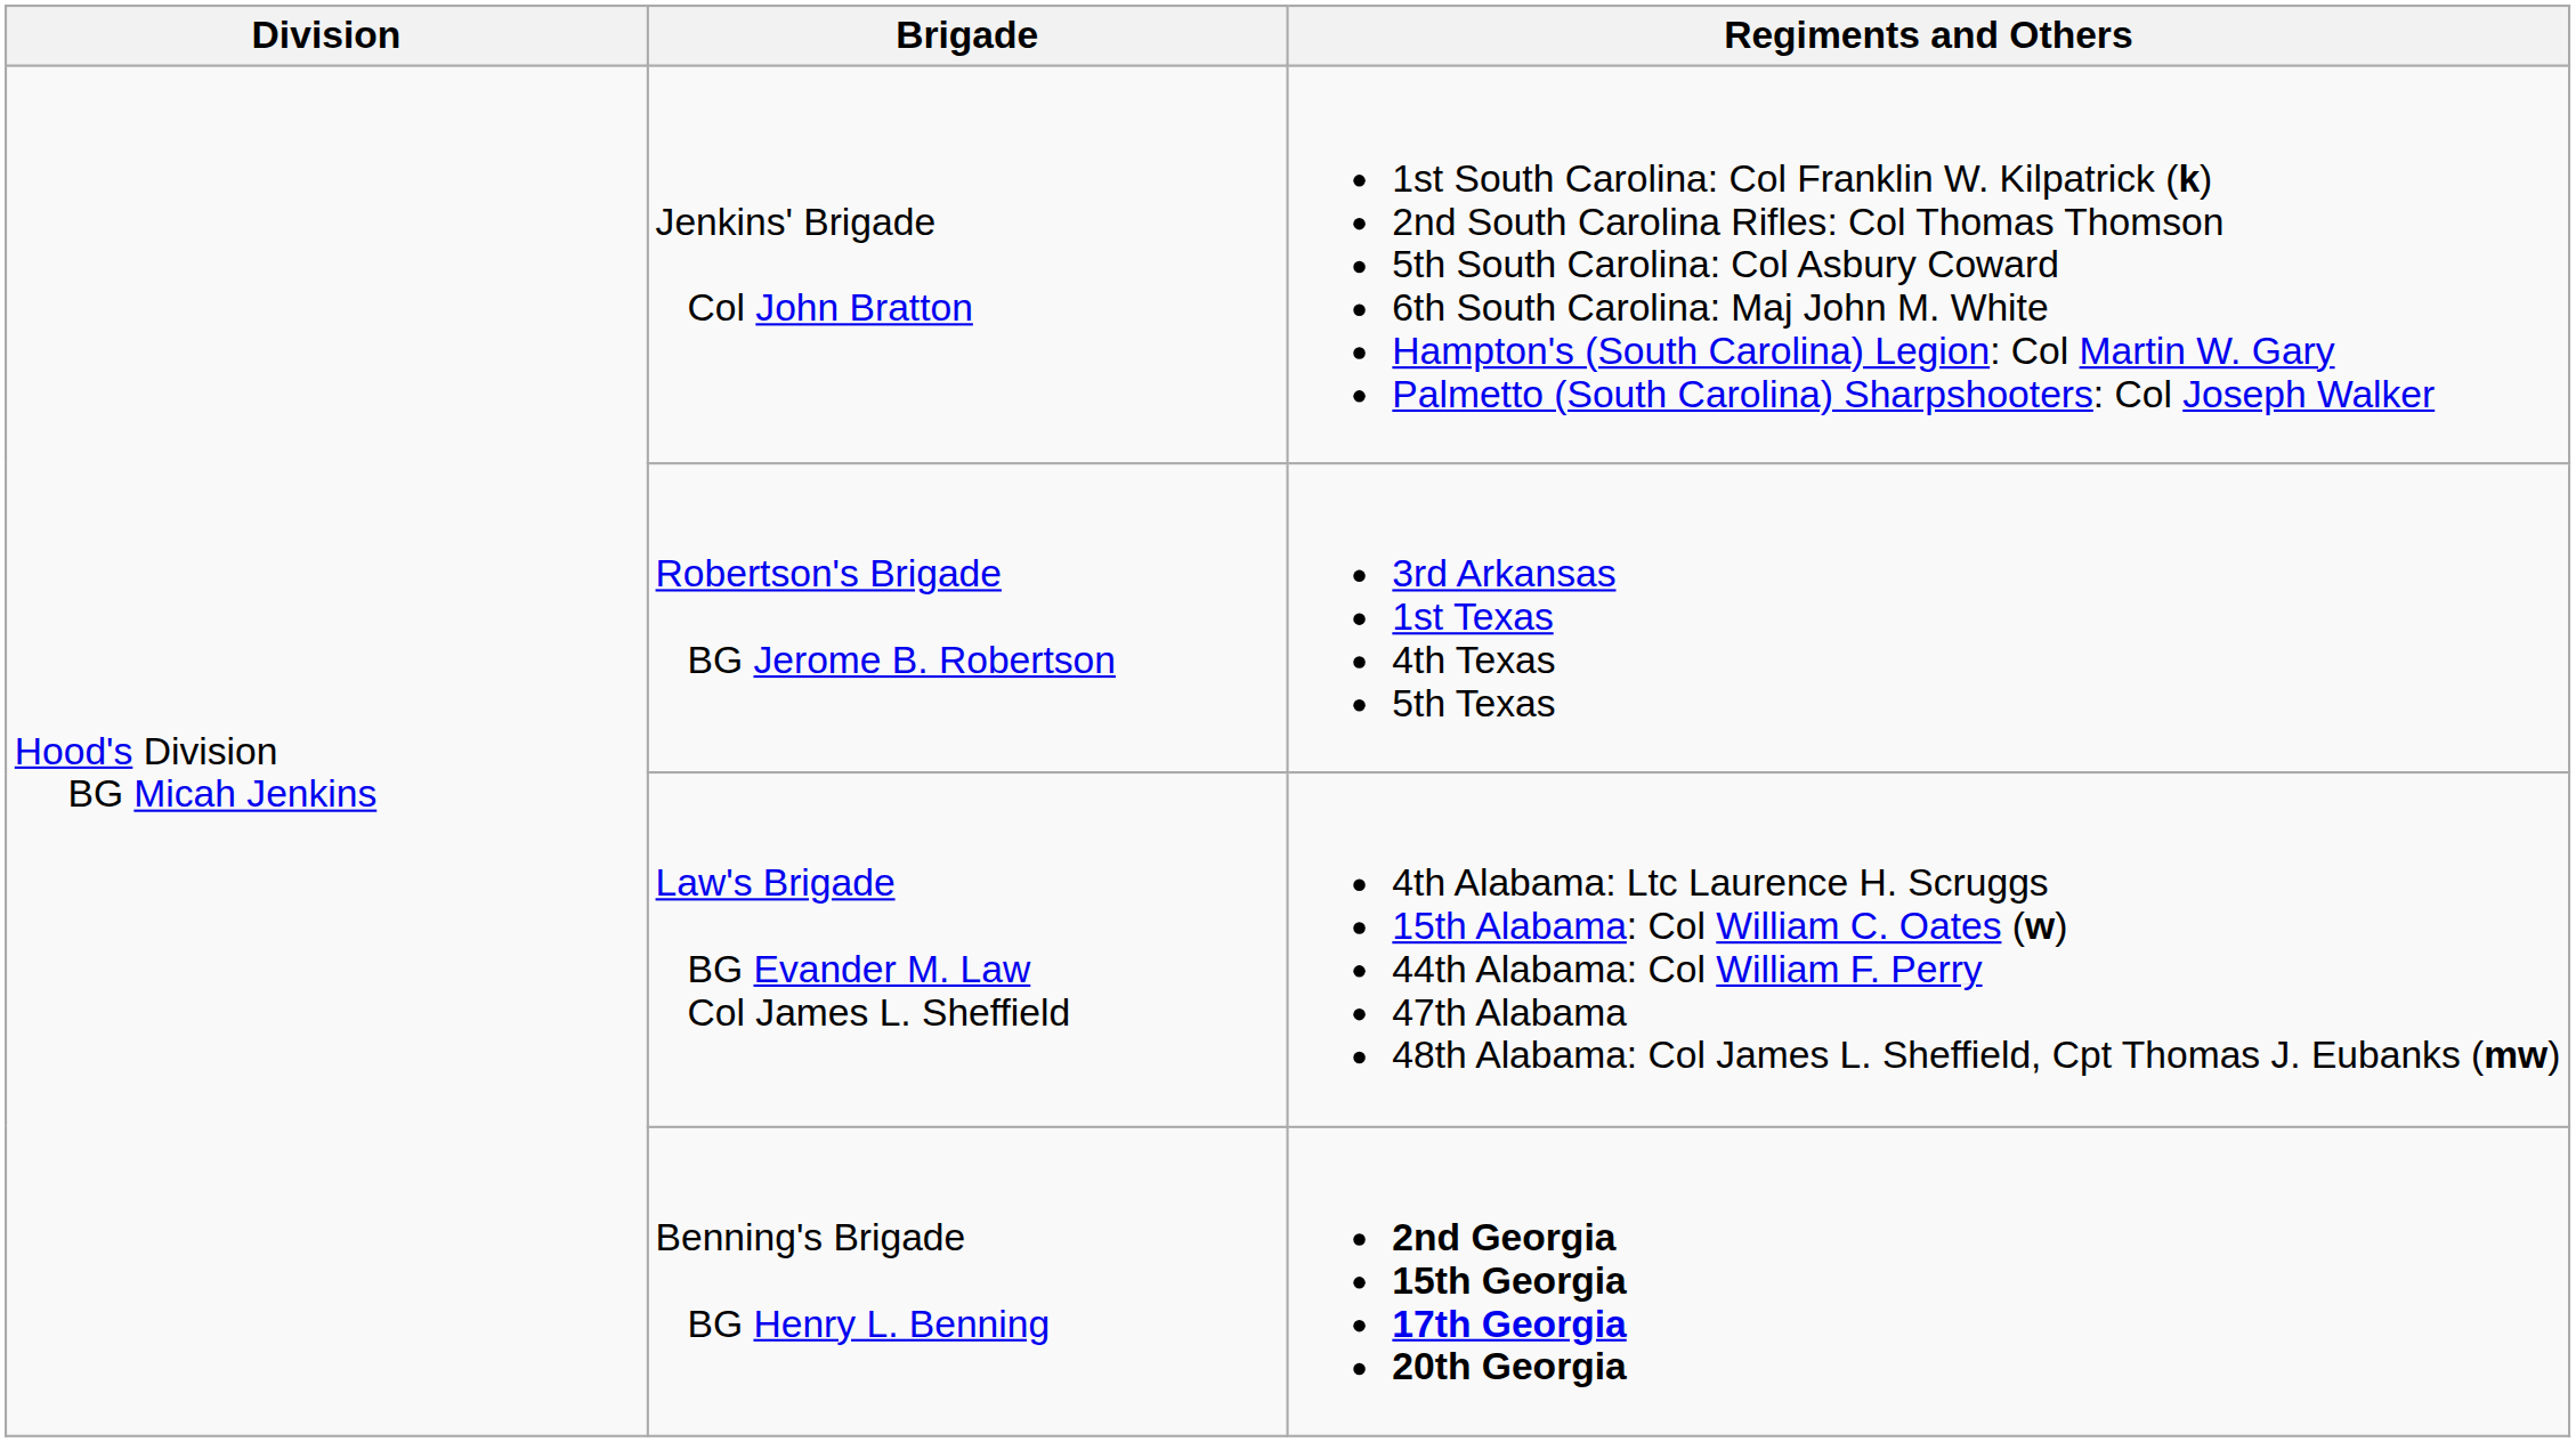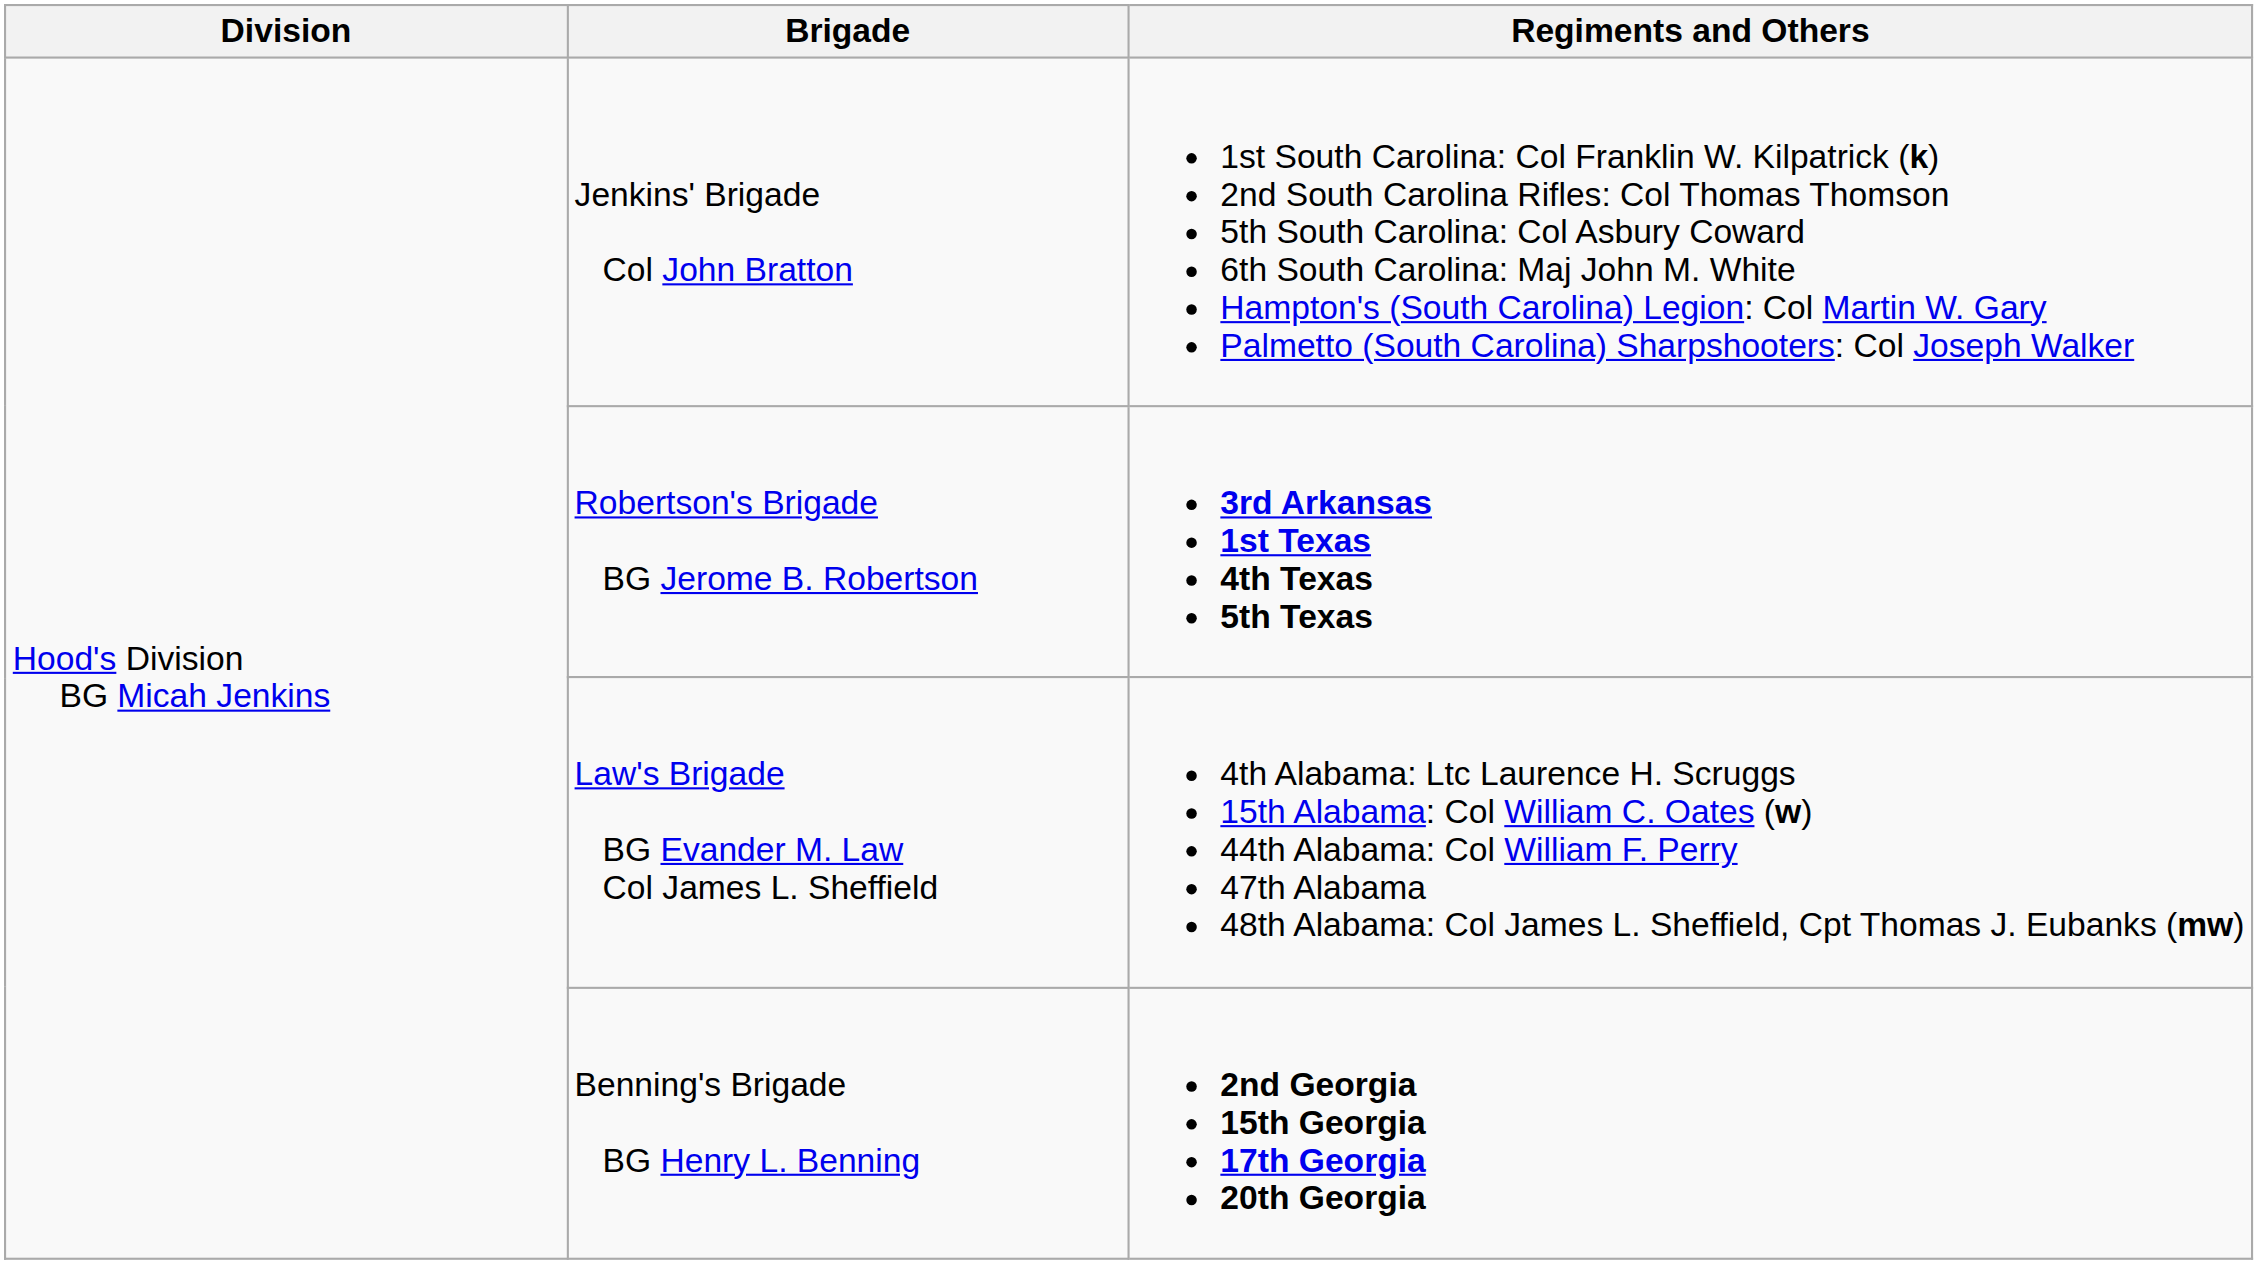Robertson's Brigade BG Jerome B. Robertson | Regiments and Others: normal -> bold
